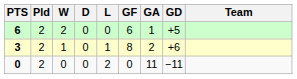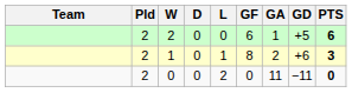columns swapped: Team <-> PTS
